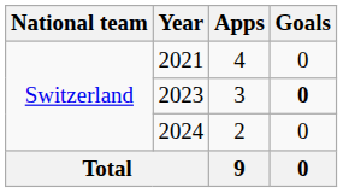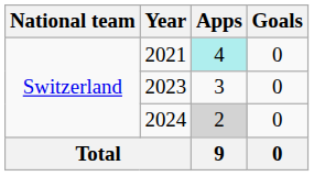2021 | Apps: no background -> paleturquoise background
2023 | Goals: bold -> normal
2024 | Apps: no background -> lightgrey background
